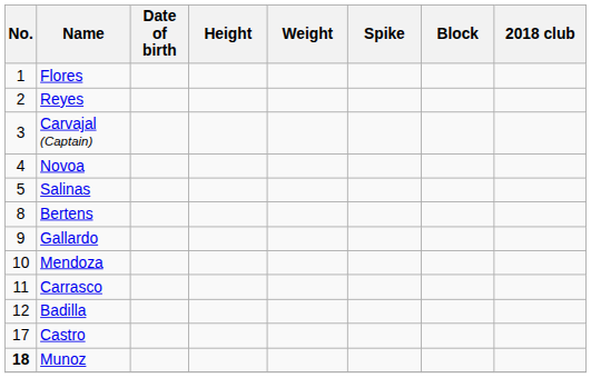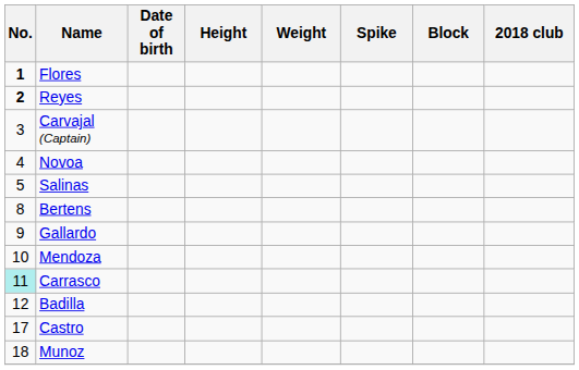Flores | No.: normal -> bold
Reyes | No.: normal -> bold
Carrasco | No.: no background -> paleturquoise background
Munoz | No.: bold -> normal
